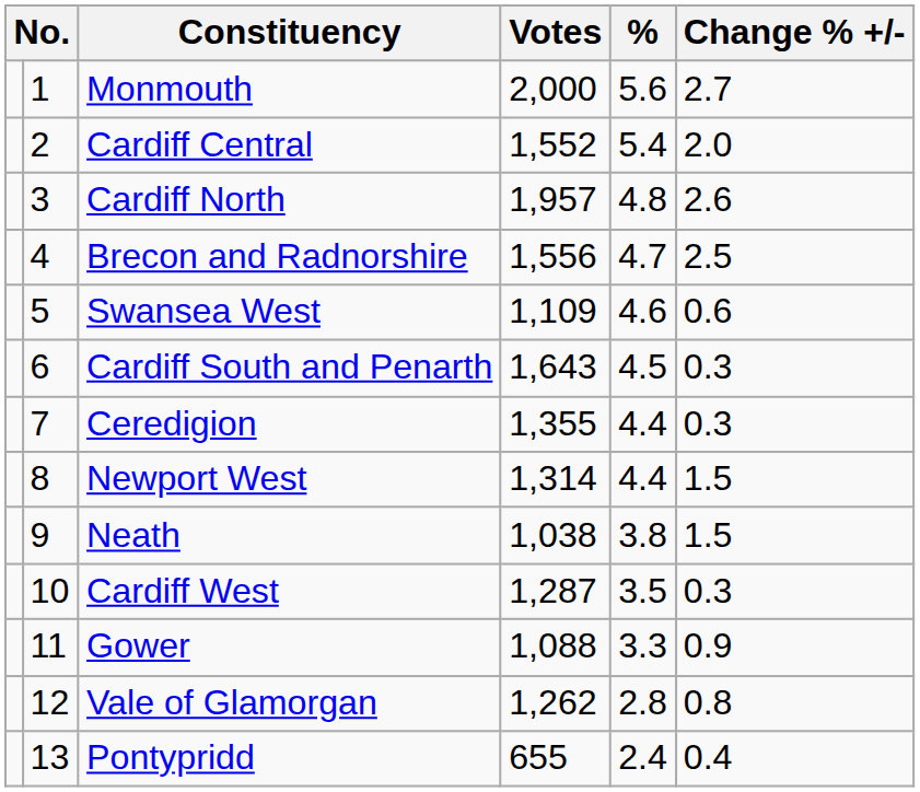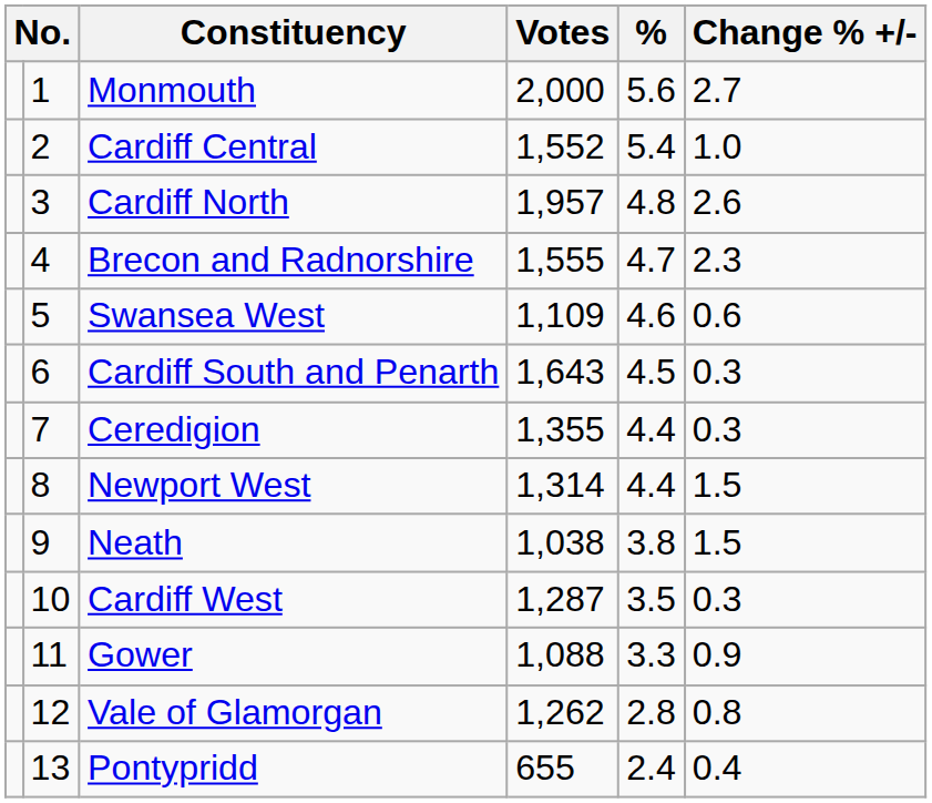Cardiff Central | Change % +/-: 2.0 -> 1.0
Brecon and Radnorshire | Votes: 1,556 -> 1,555
Brecon and Radnorshire | Change % +/-: 2.5 -> 2.3
